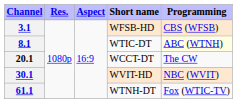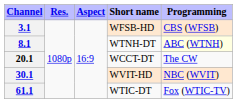8.1 | Short name: WTIC-DT -> WTNH-DT
61.1 | Short name: WTNH-DT -> WTIC-DT
